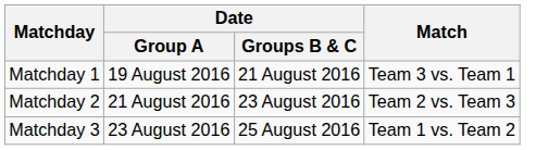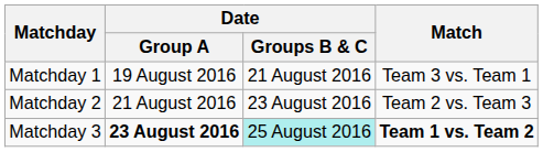Matchday 3 | Date / Group A: normal -> bold
Matchday 3 | Date / Groups B & C: no background -> paleturquoise background
Matchday 3 | Match: normal -> bold
